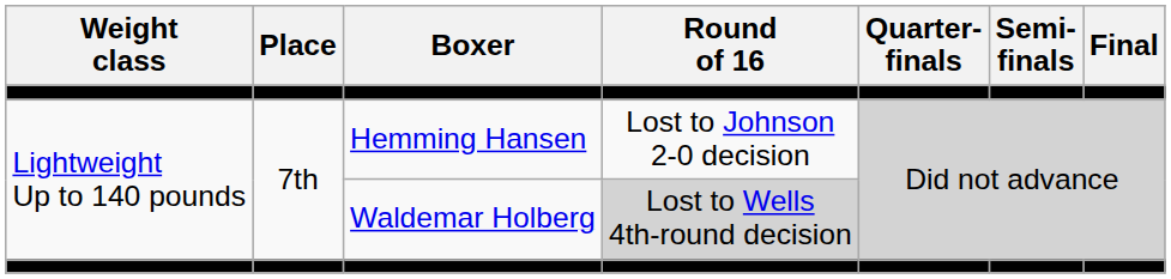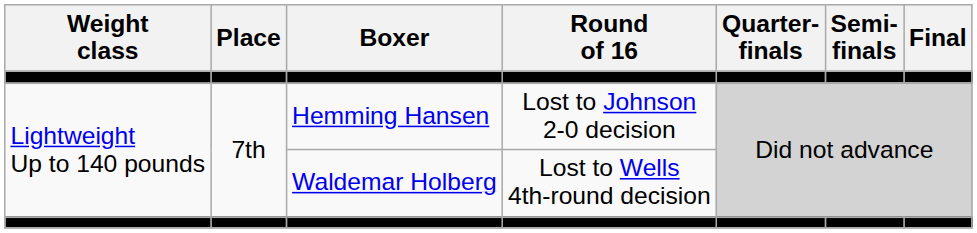Waldemar Holberg | Round of 16: lightgrey background -> no background
